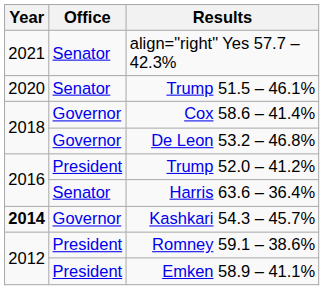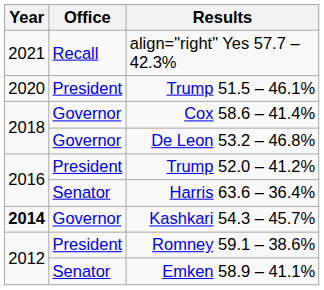align="right" Yes 57.7 – 42.3% | Office: Senator -> Recall
Trump 51.5 – 46.1% | Office: Senator -> President
Emken 58.9 – 41.1% | Office: President -> Senator
